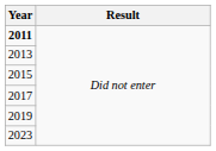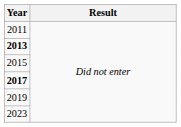2011 | Year: bold -> normal
2013 | Year: normal -> bold
2017 | Year: normal -> bold
